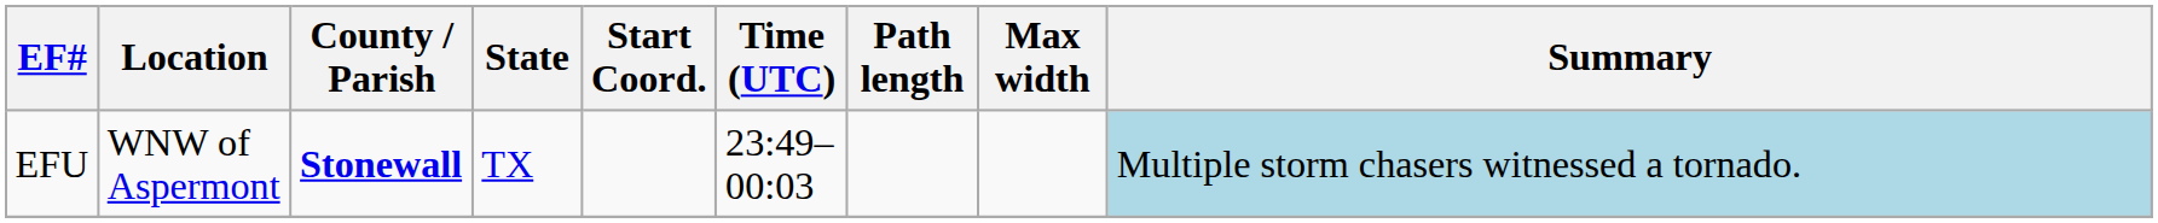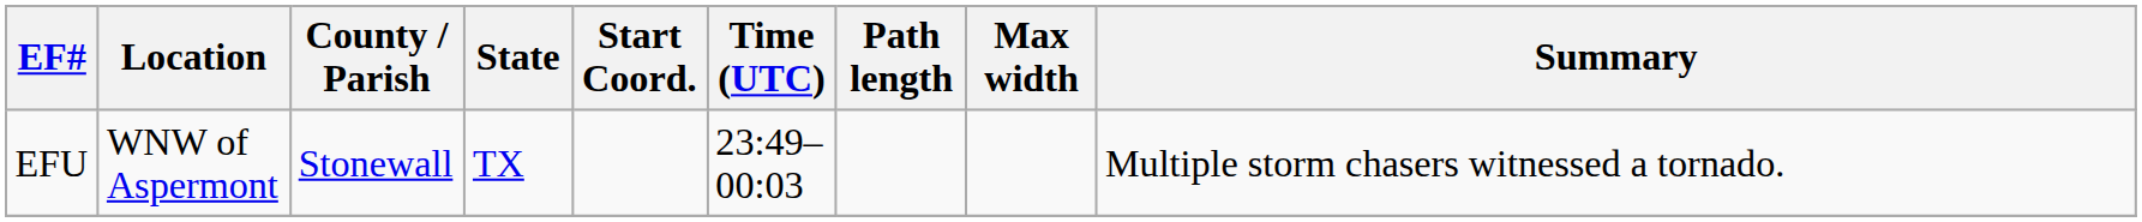EFU | County / Parish: bold -> normal
EFU | Summary: lightblue background -> no background
